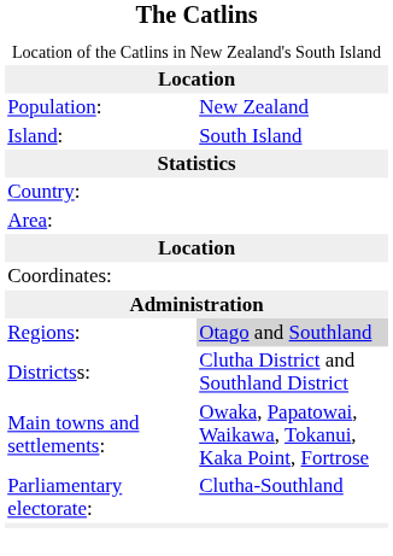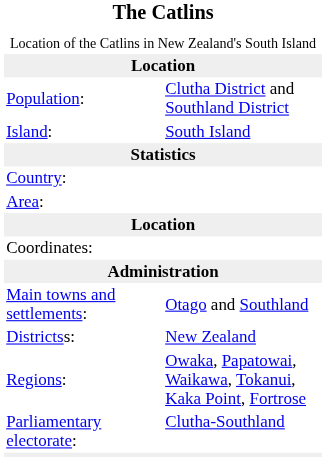row 4 | column 2: New Zealand -> Clutha District and Southland District
row 12 | column 1: Regions: -> Main towns and settlements:
row 12 | column 2: lightgrey background -> no background
row 13 | column 2: Clutha District and Southland District -> New Zealand
row 14 | column 1: Main towns and settlements: -> Regions:
